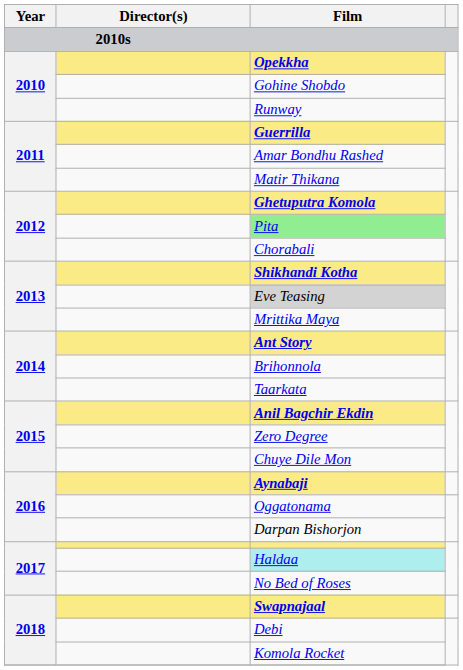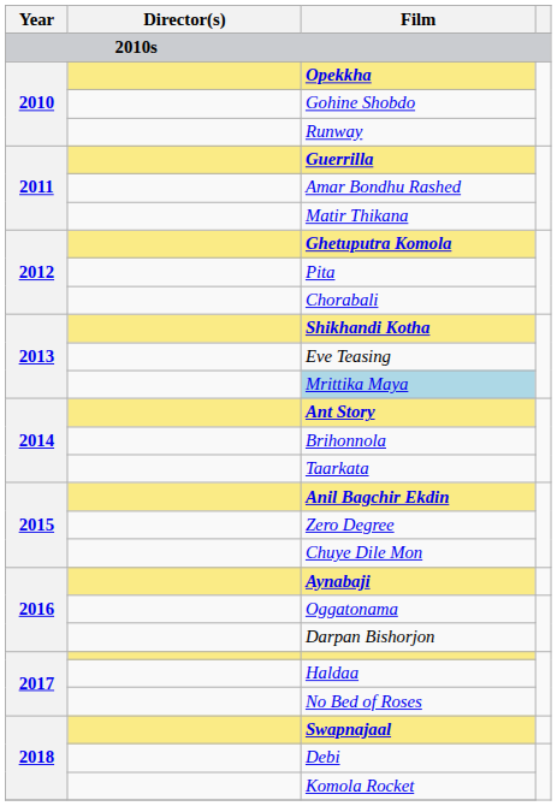Pita | Film: lightgreen background -> no background
Eve Teasing | Film: lightgrey background -> no background
Mrittika Maya | Film: no background -> lightblue background
Haldaa | Film: paleturquoise background -> no background
